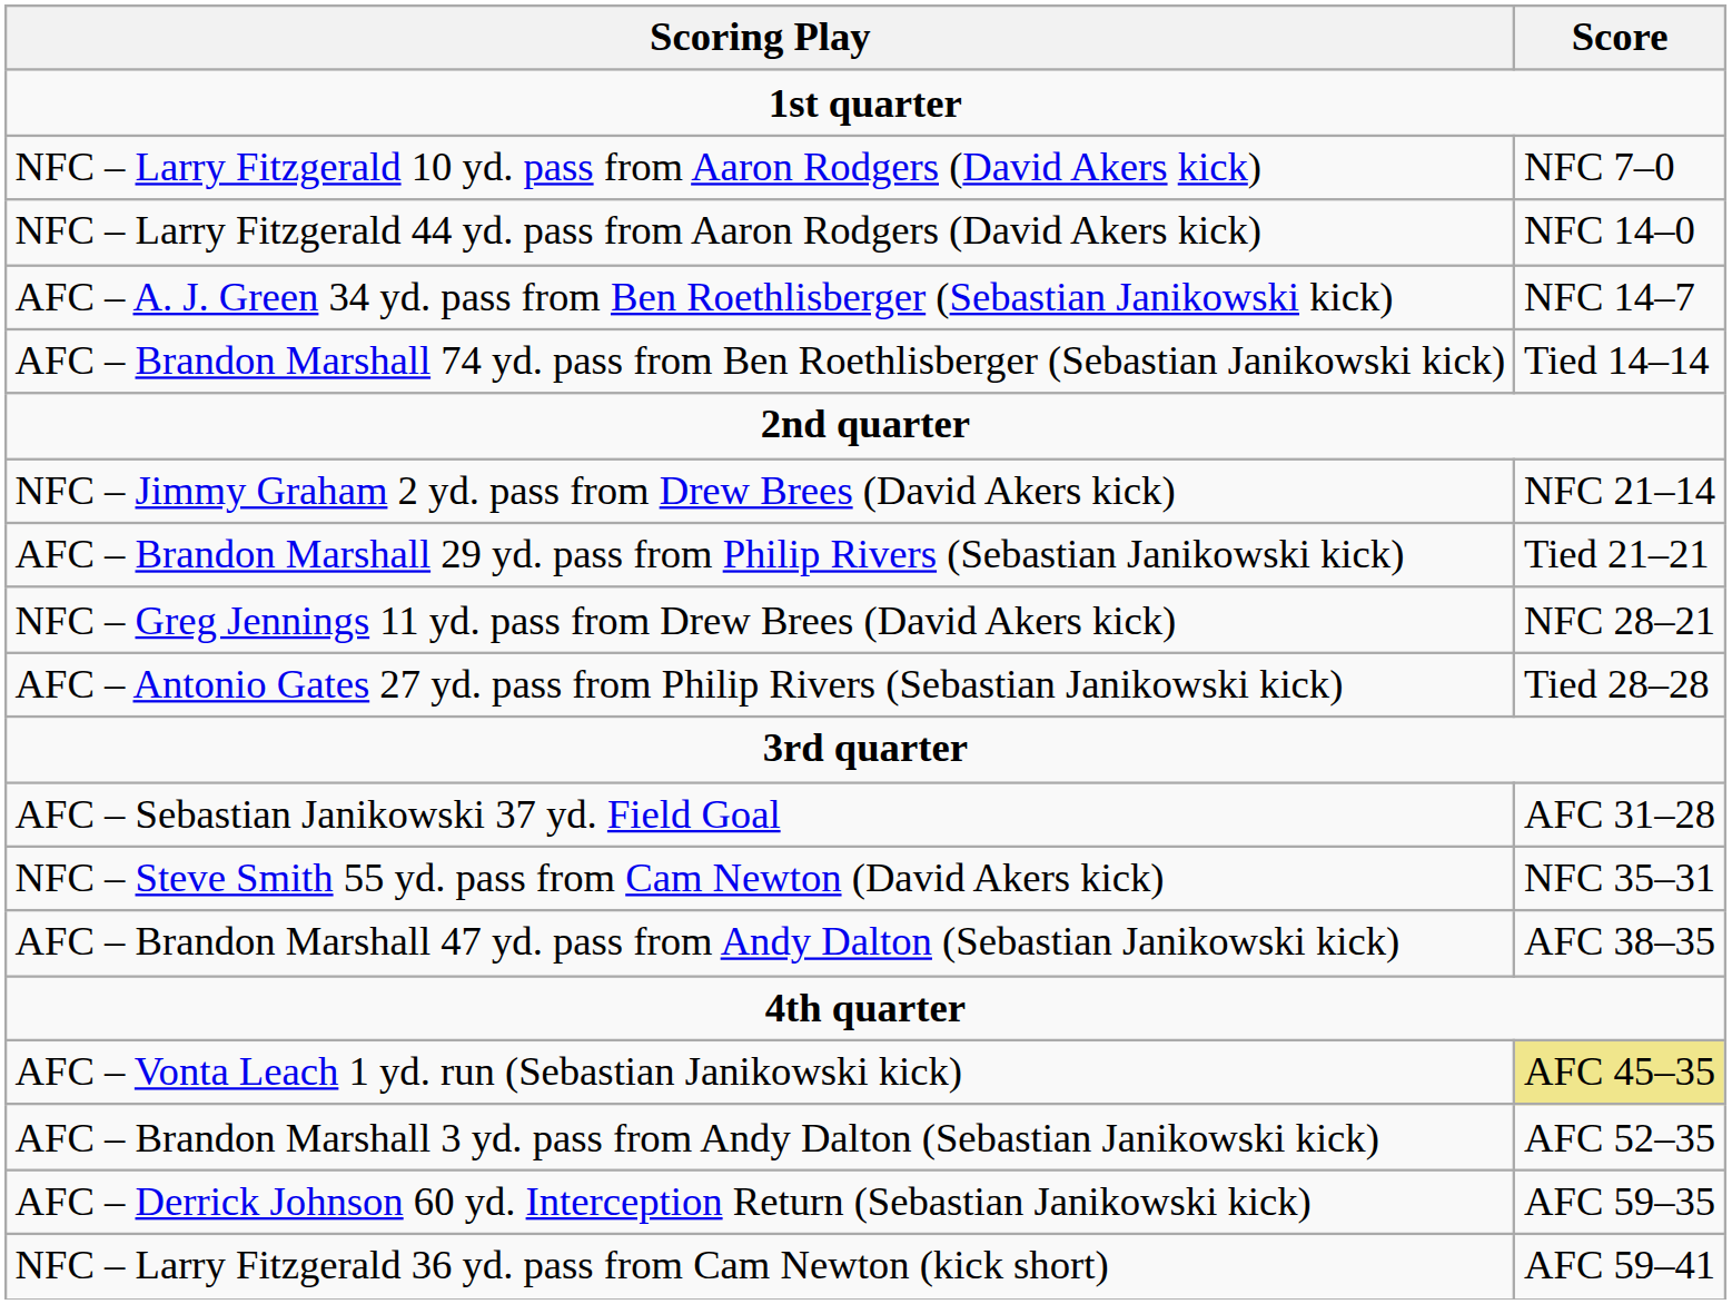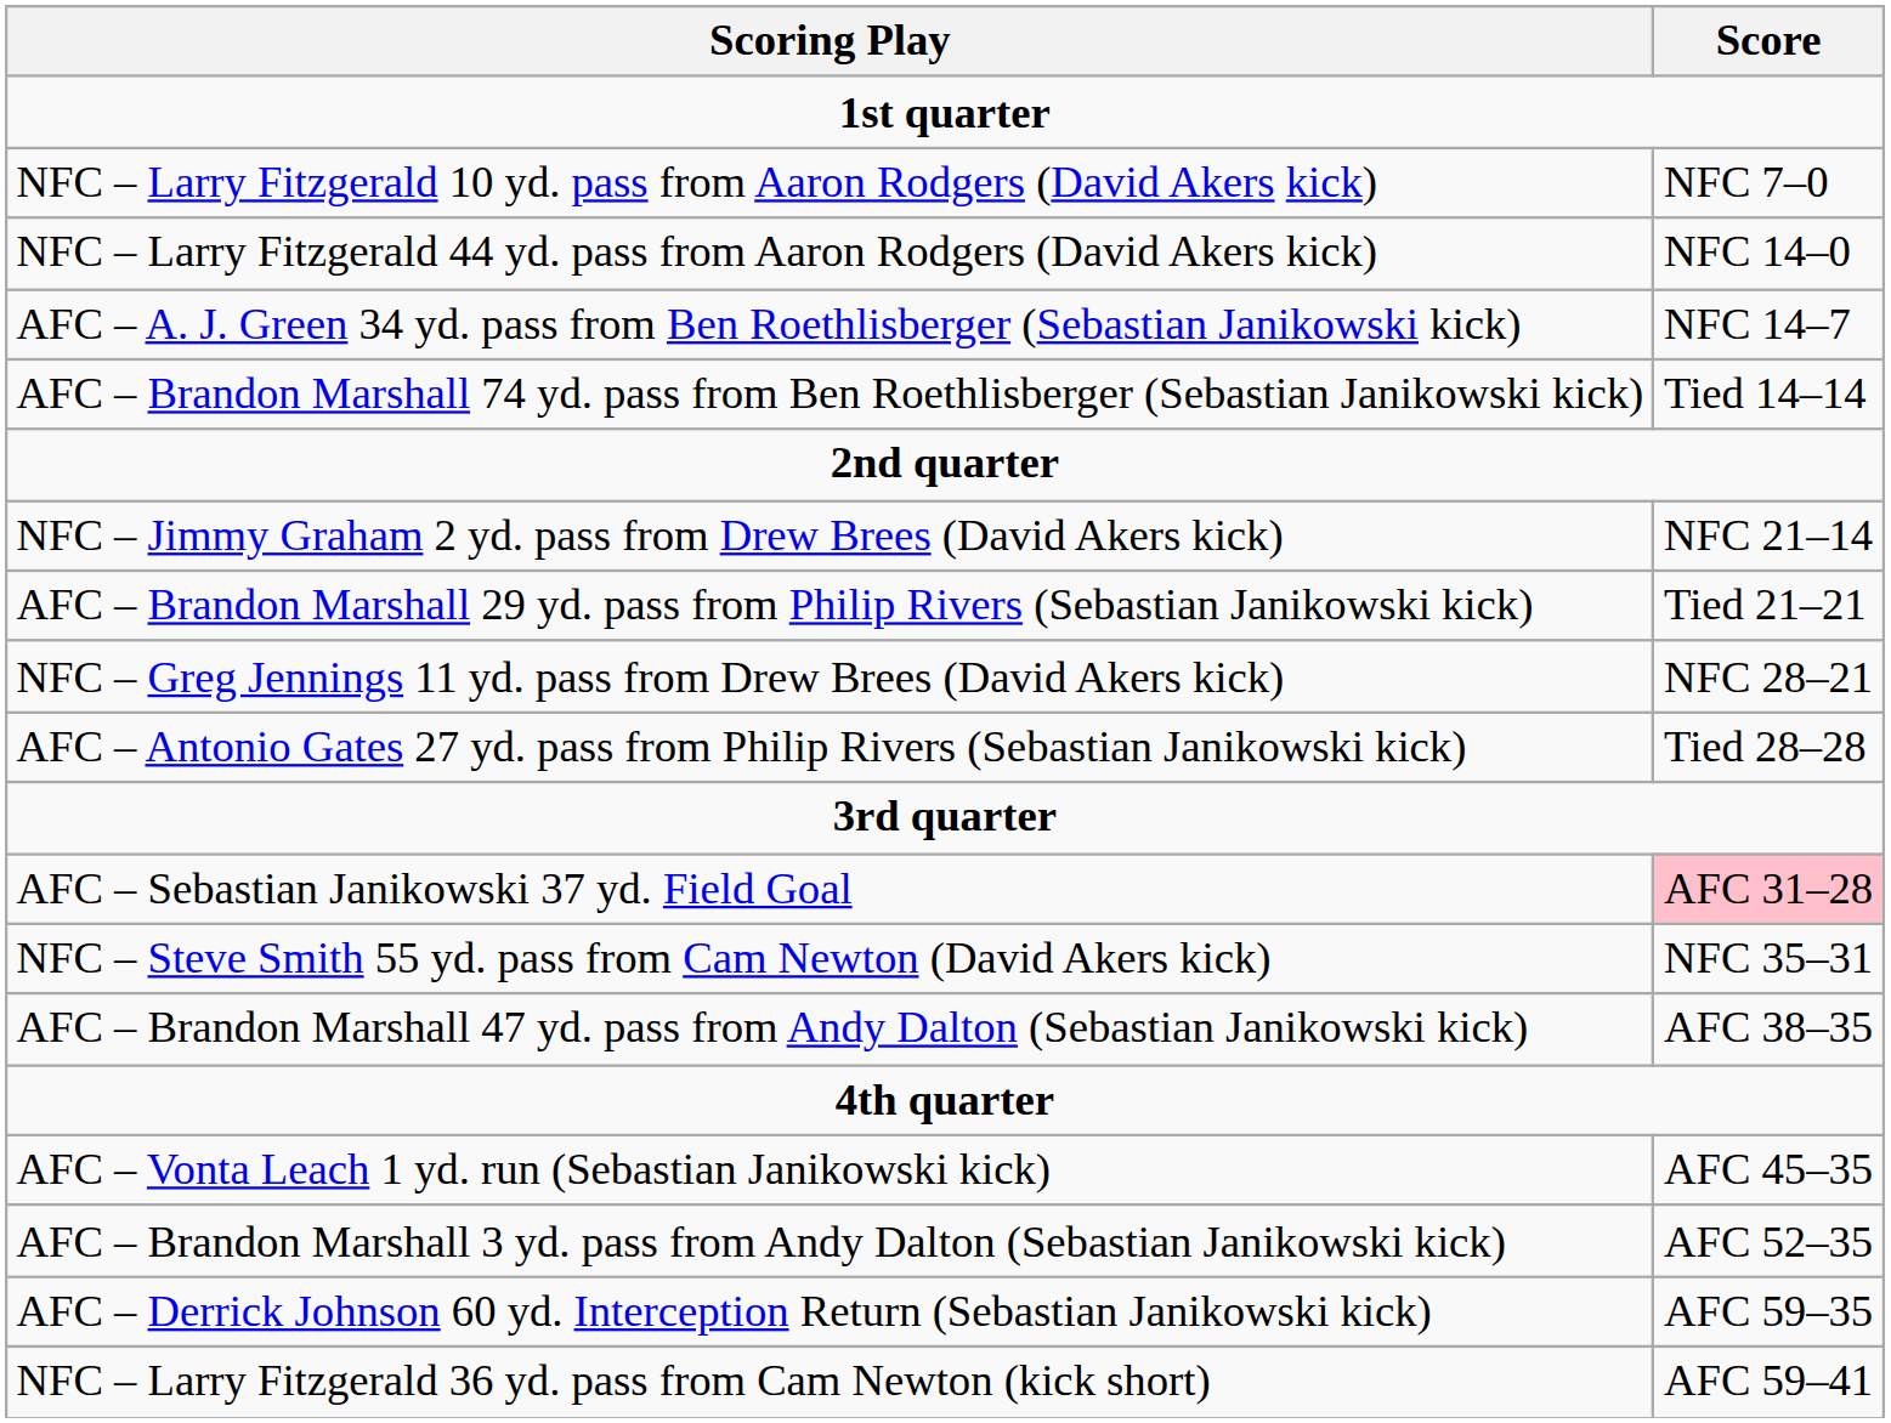AFC – Sebastian Janikowski 37 yd. Field Goal | Score: no background -> pink background
AFC – Vonta Leach 1 yd. run (Sebastian Janikowski kick) | Score: khaki background -> no background
